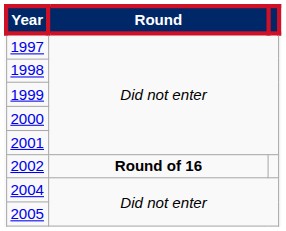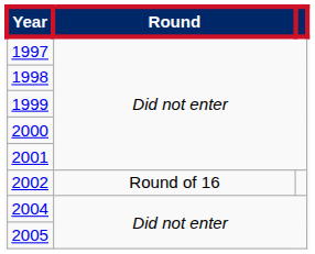2002 | Round: bold -> normal
